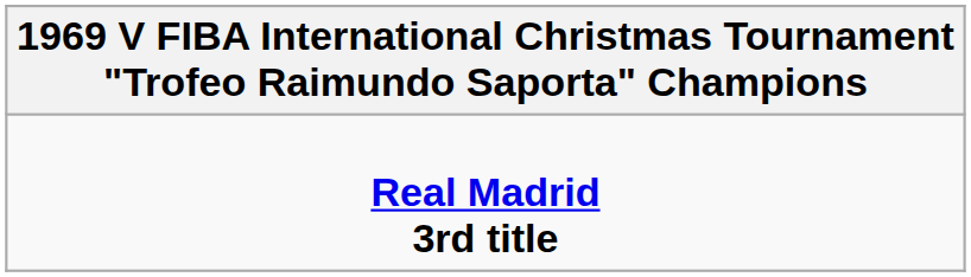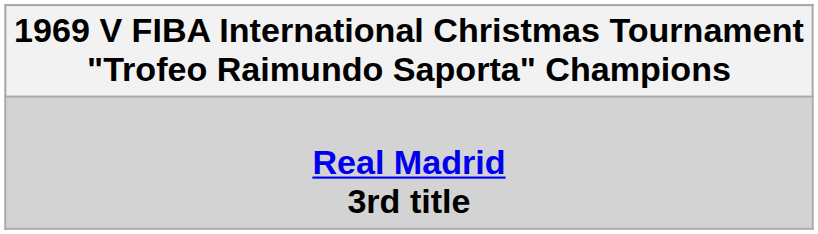row 2 | column 1: no background -> lightgrey background
